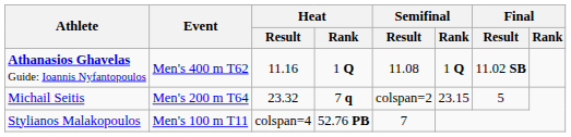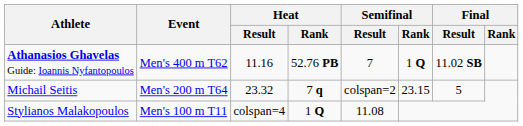Athanasios Ghavelas Guide: Ioannis Nyfantopoulos | Heat / Rank: 1 Q -> 52.76 PB
Athanasios Ghavelas Guide: Ioannis Nyfantopoulos | Semifinal / Result: 11.08 -> 7
Stylianos Malakopoulos | Heat / Rank: 52.76 PB -> 1 Q
Stylianos Malakopoulos | Semifinal / Result: 7 -> 11.08
